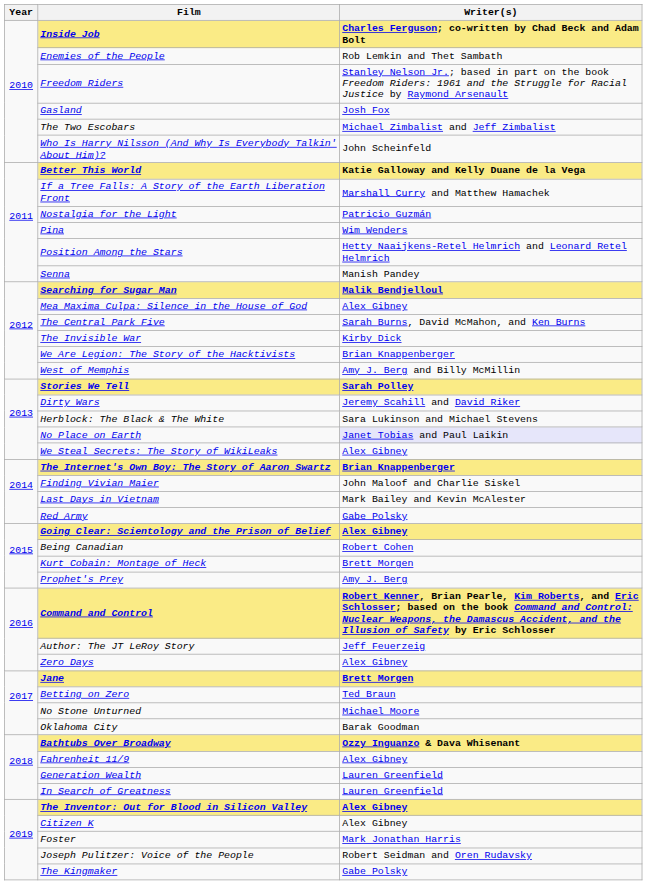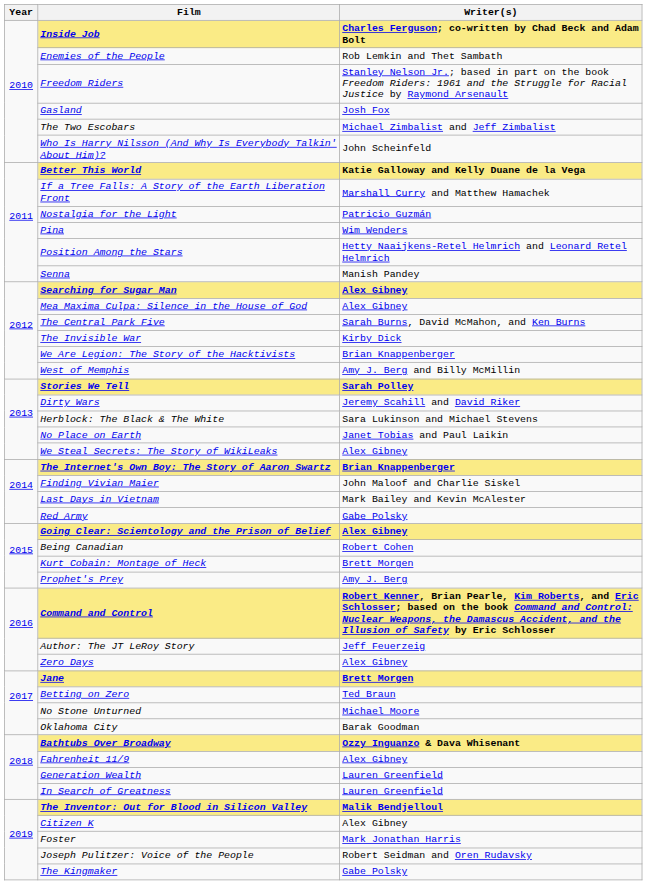Searching for Sugar Man | Writer(s): Malik Bendjelloul -> Alex Gibney
No Place on Earth | Writer(s): lavender background -> no background
The Inventor: Out for Blood in Silicon Valley | Writer(s): Alex Gibney -> Malik Bendjelloul
